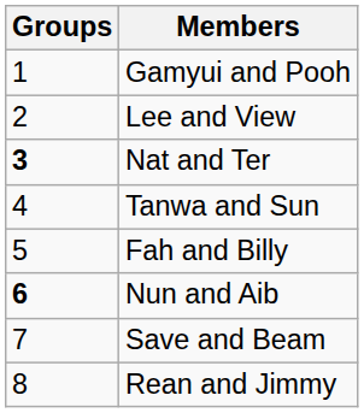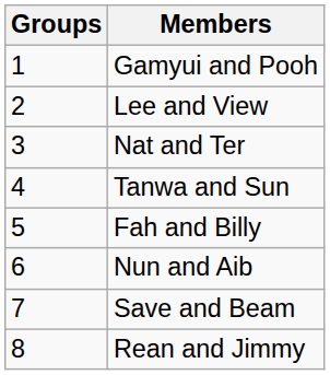Nat and Ter | Groups: bold -> normal
Nun and Aib | Groups: bold -> normal
